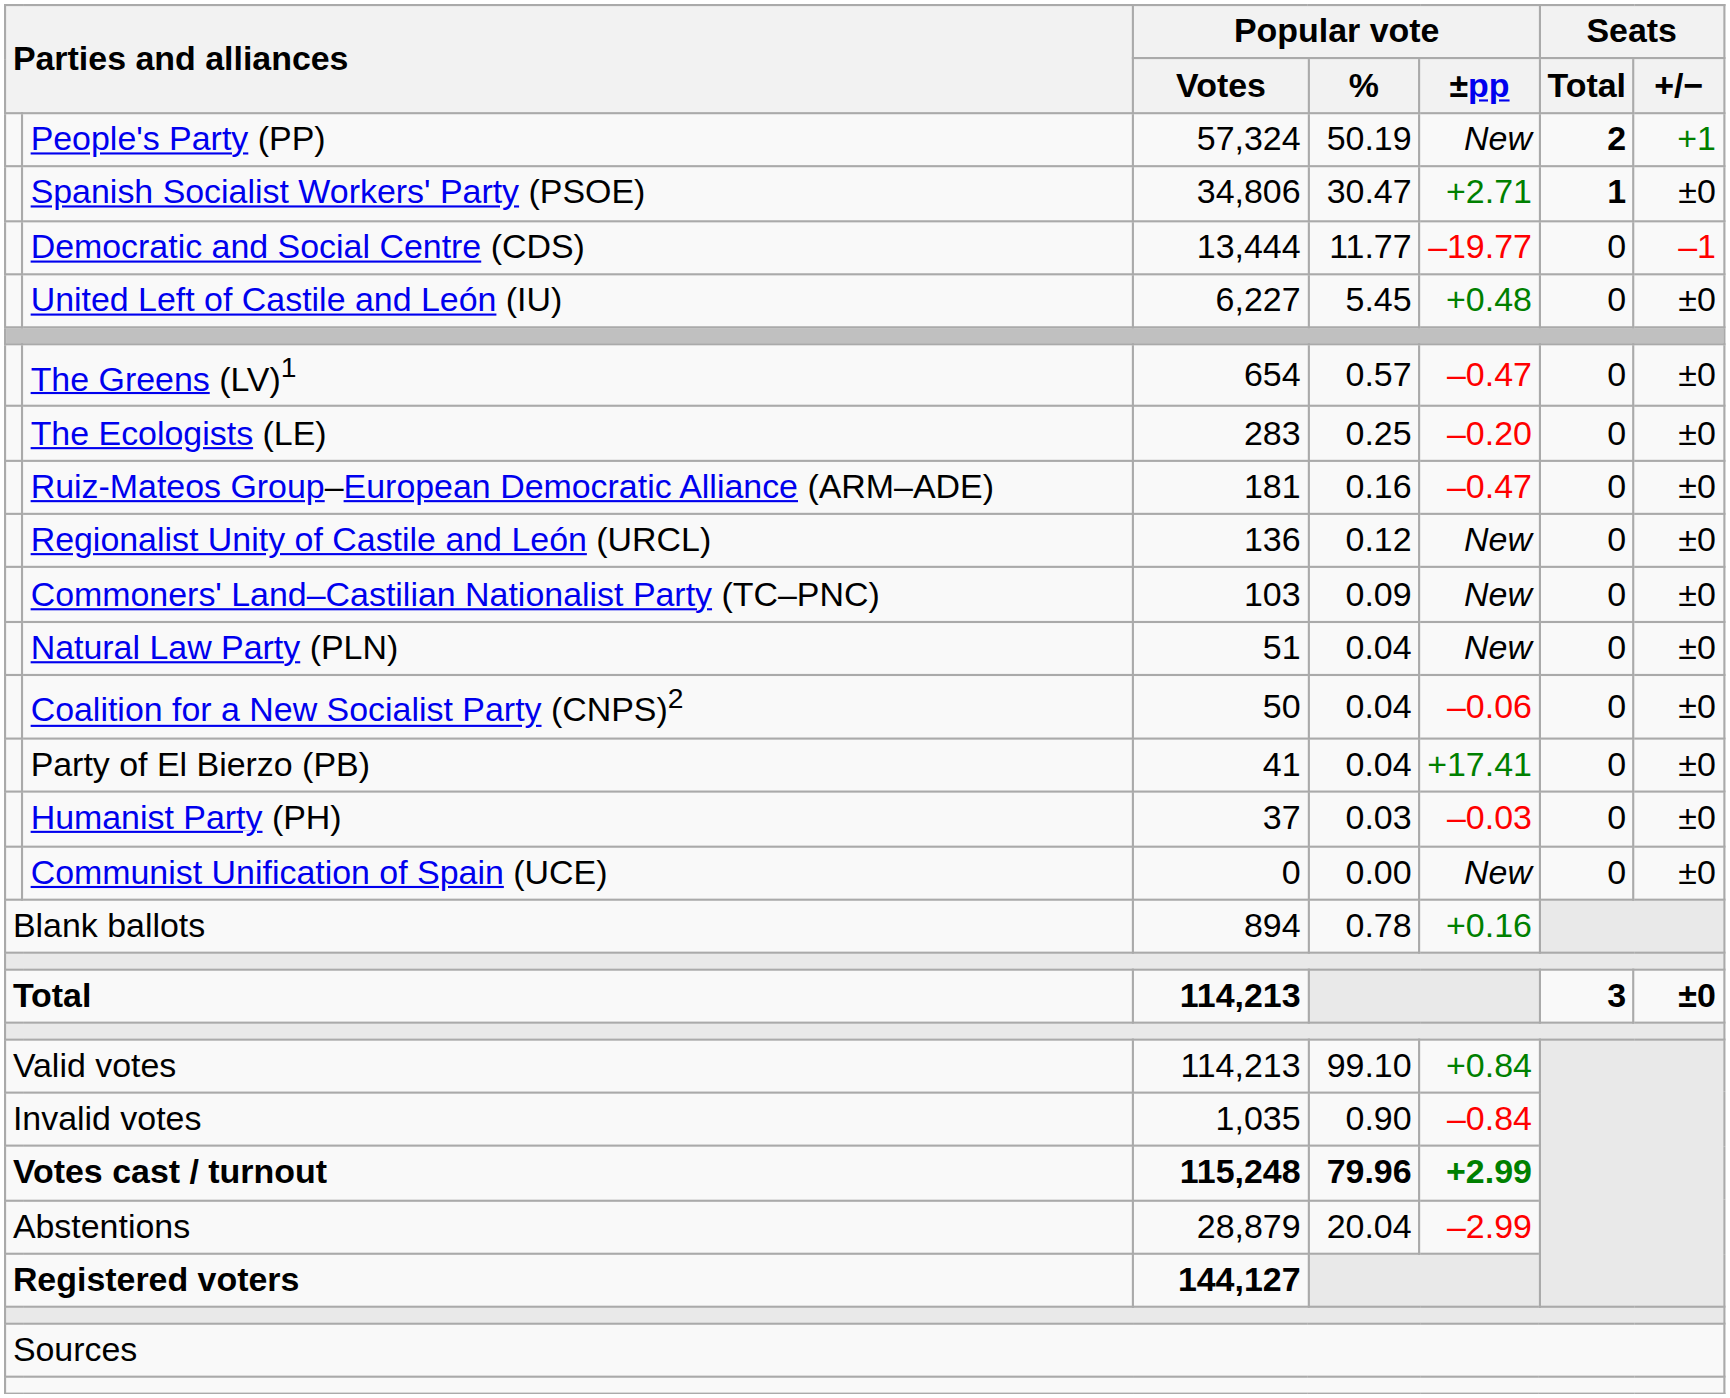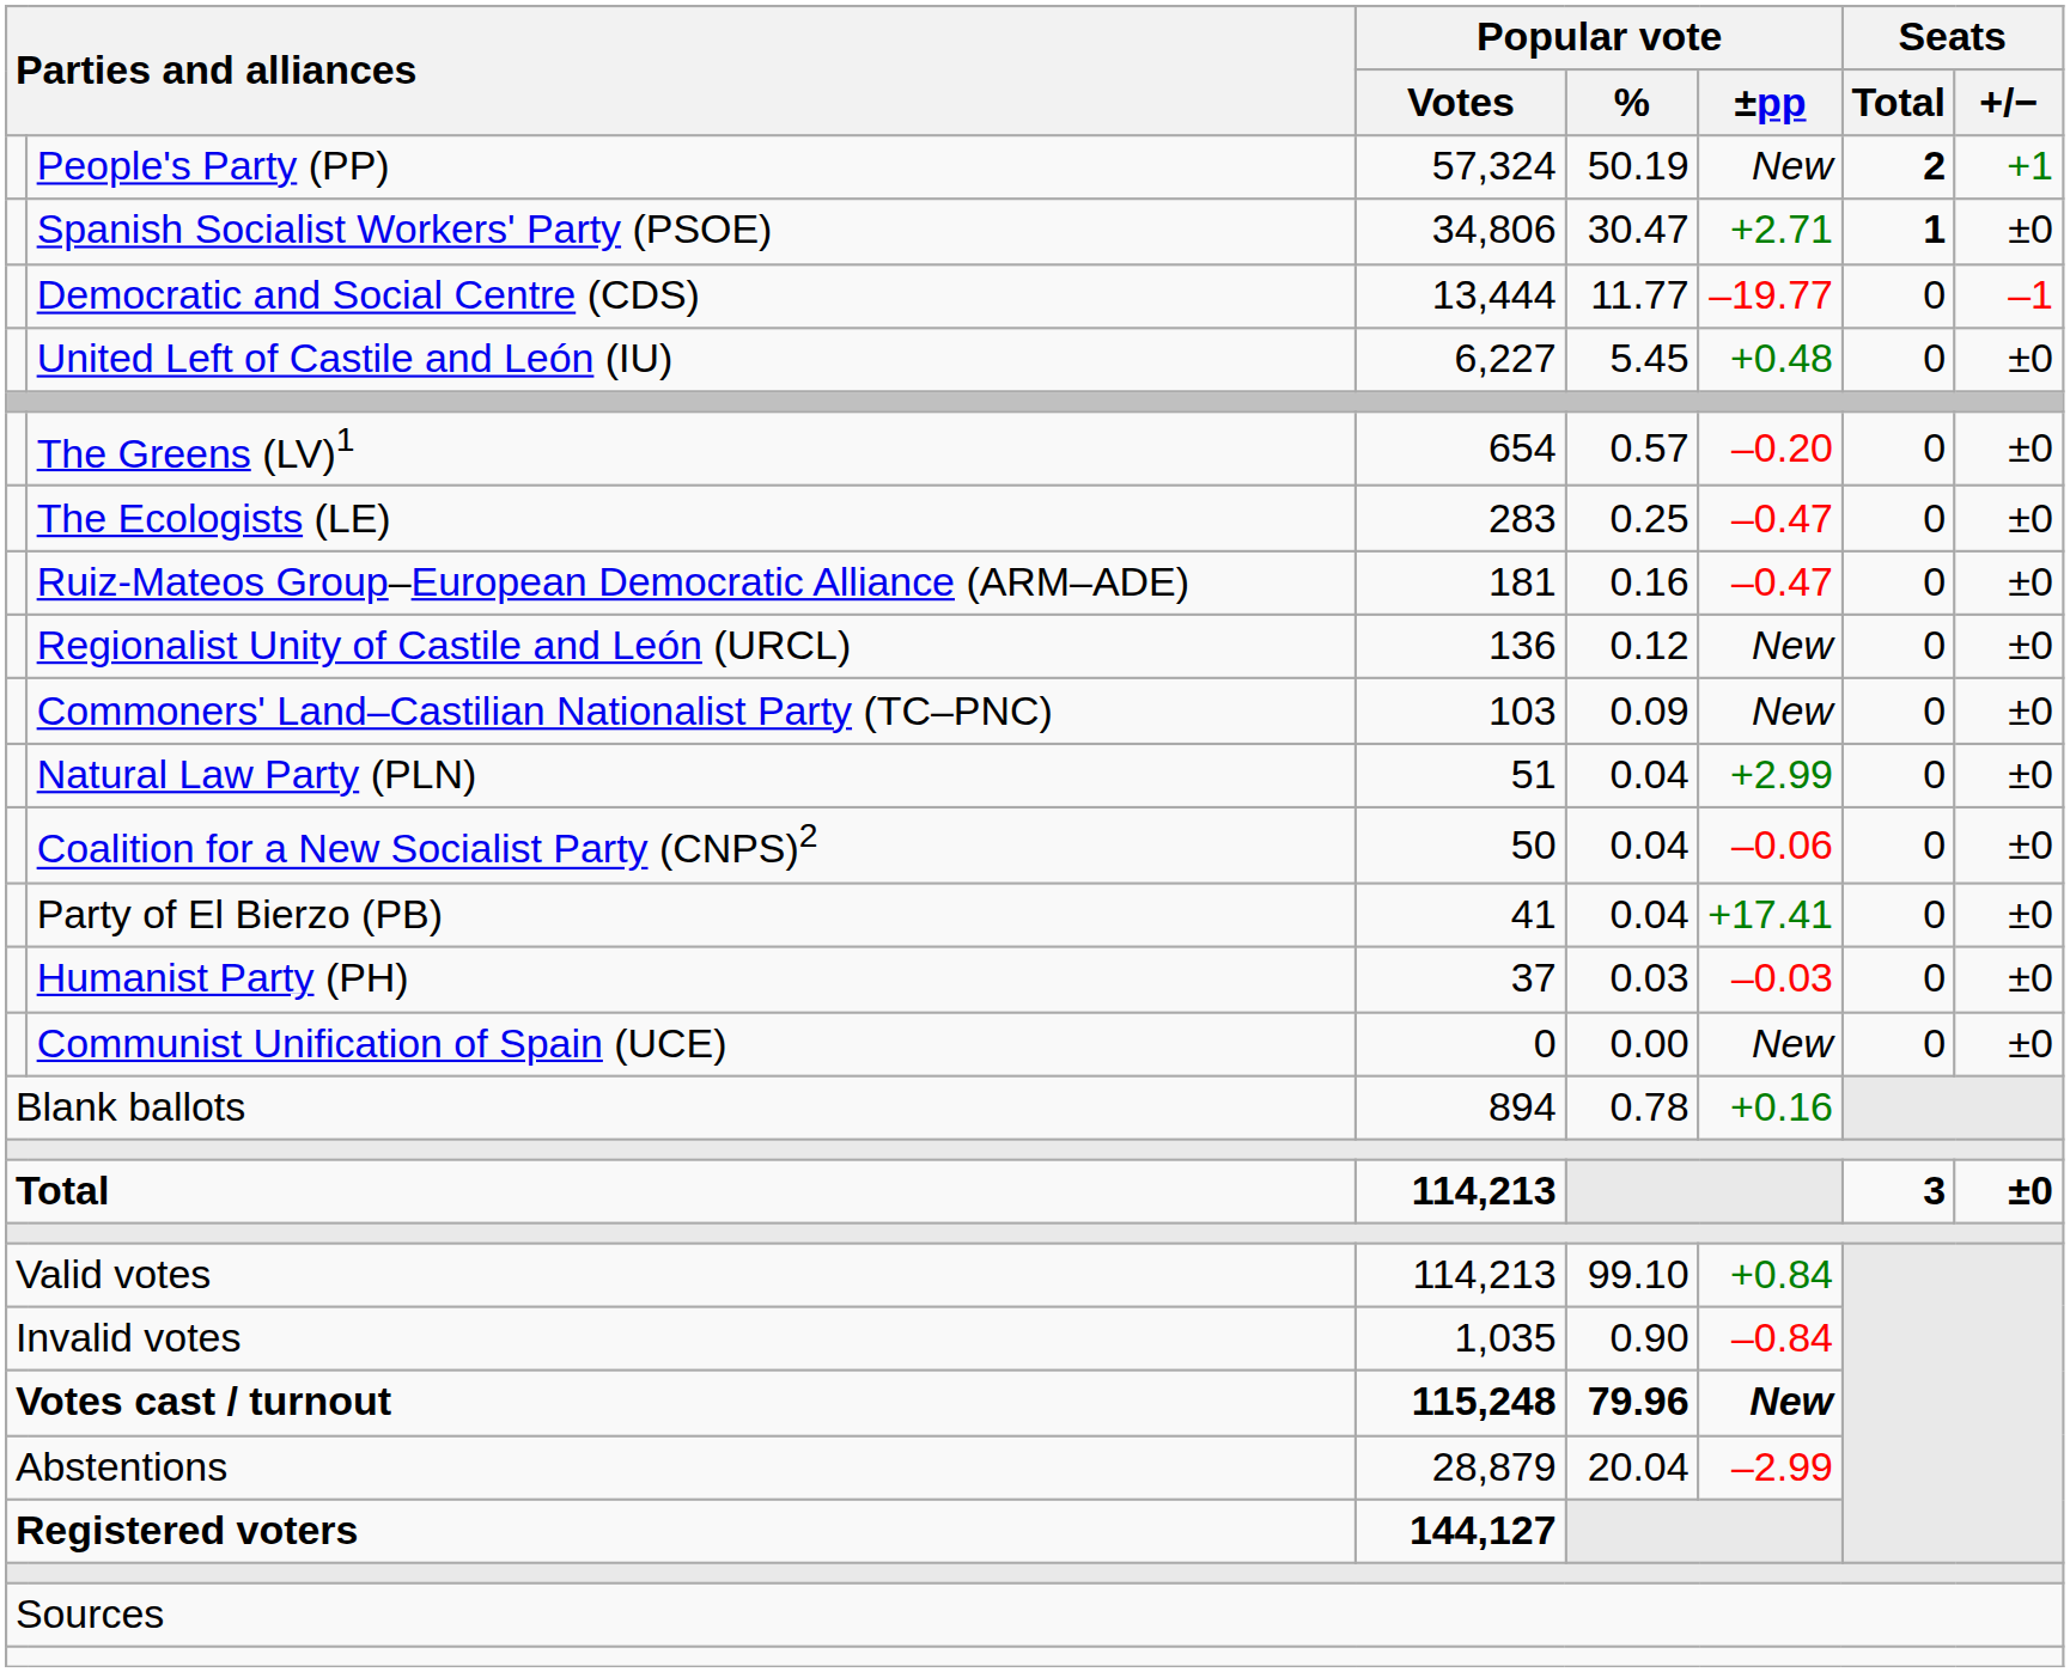The Greens (LV)1 | Popular vote / ±pp: –0.47 -> –0.20
The Ecologists (LE) | Popular vote / ±pp: –0.20 -> –0.47
Natural Law Party (PLN) | Popular vote / ±pp: New -> +2.99
Votes cast / turnout | Popular vote / ±pp: +2.99 -> New
